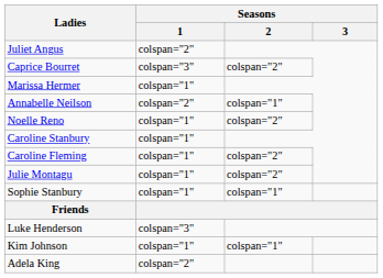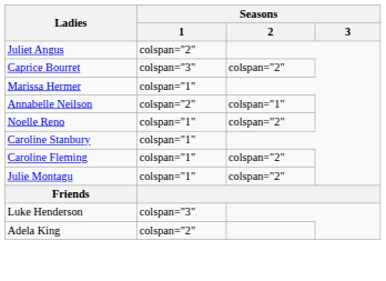- row: Sophie Stanbury | colspan="1" | colspan="1"
- row: Kim Johnson | colspan="1" | colspan="1"
